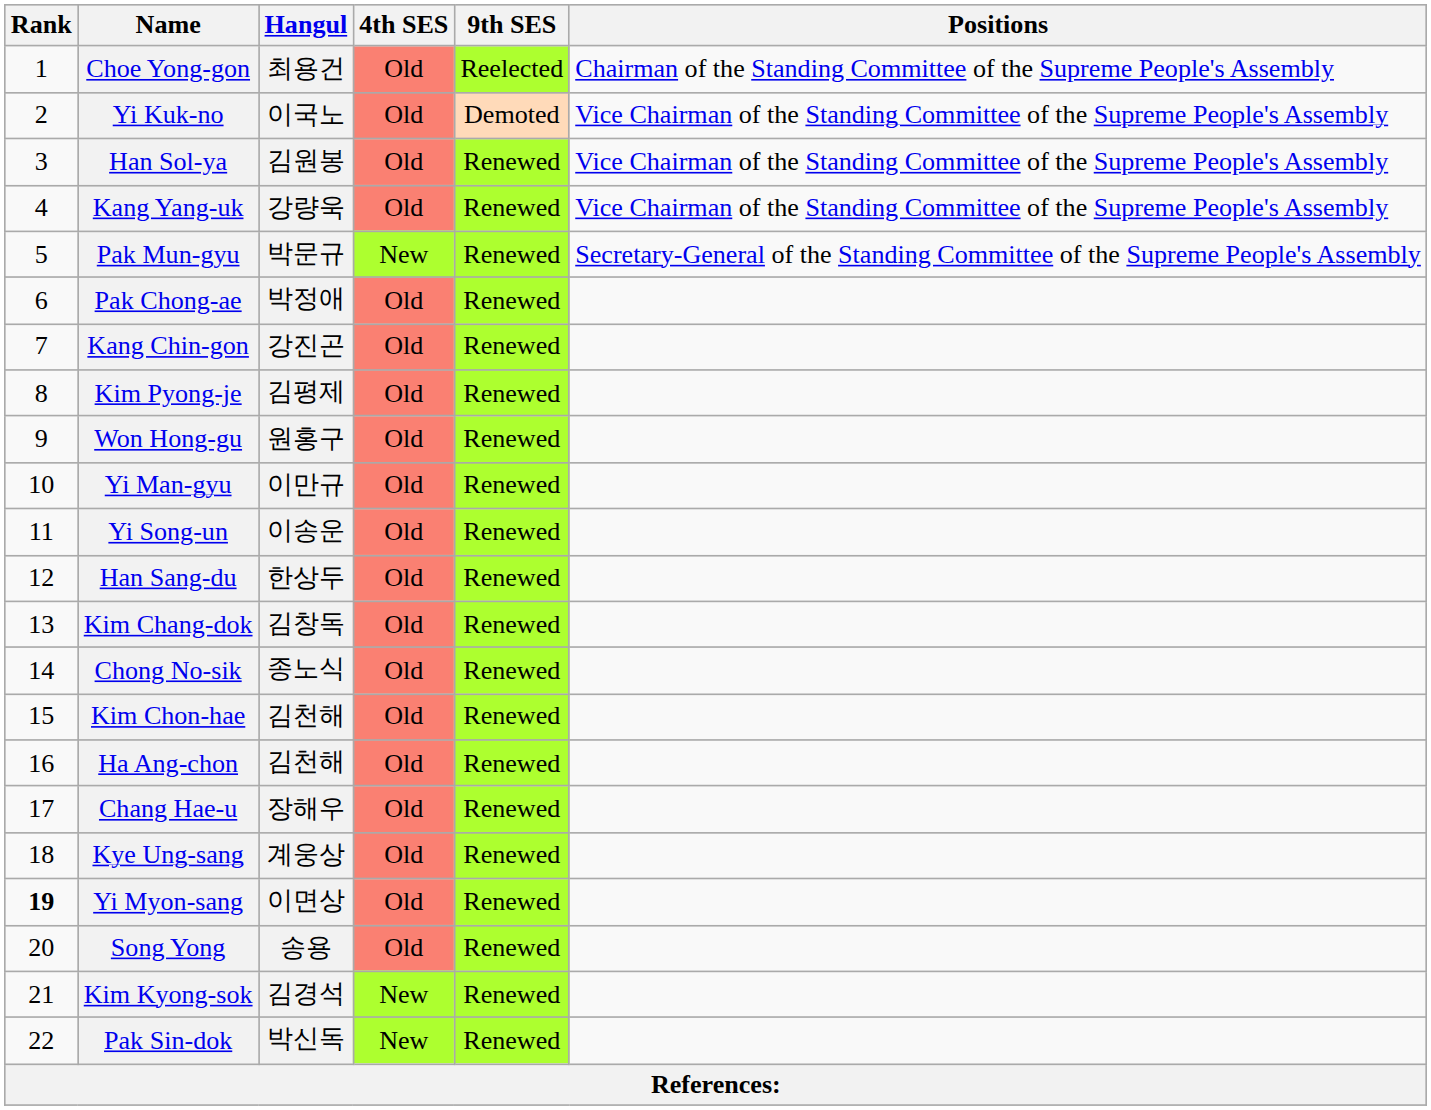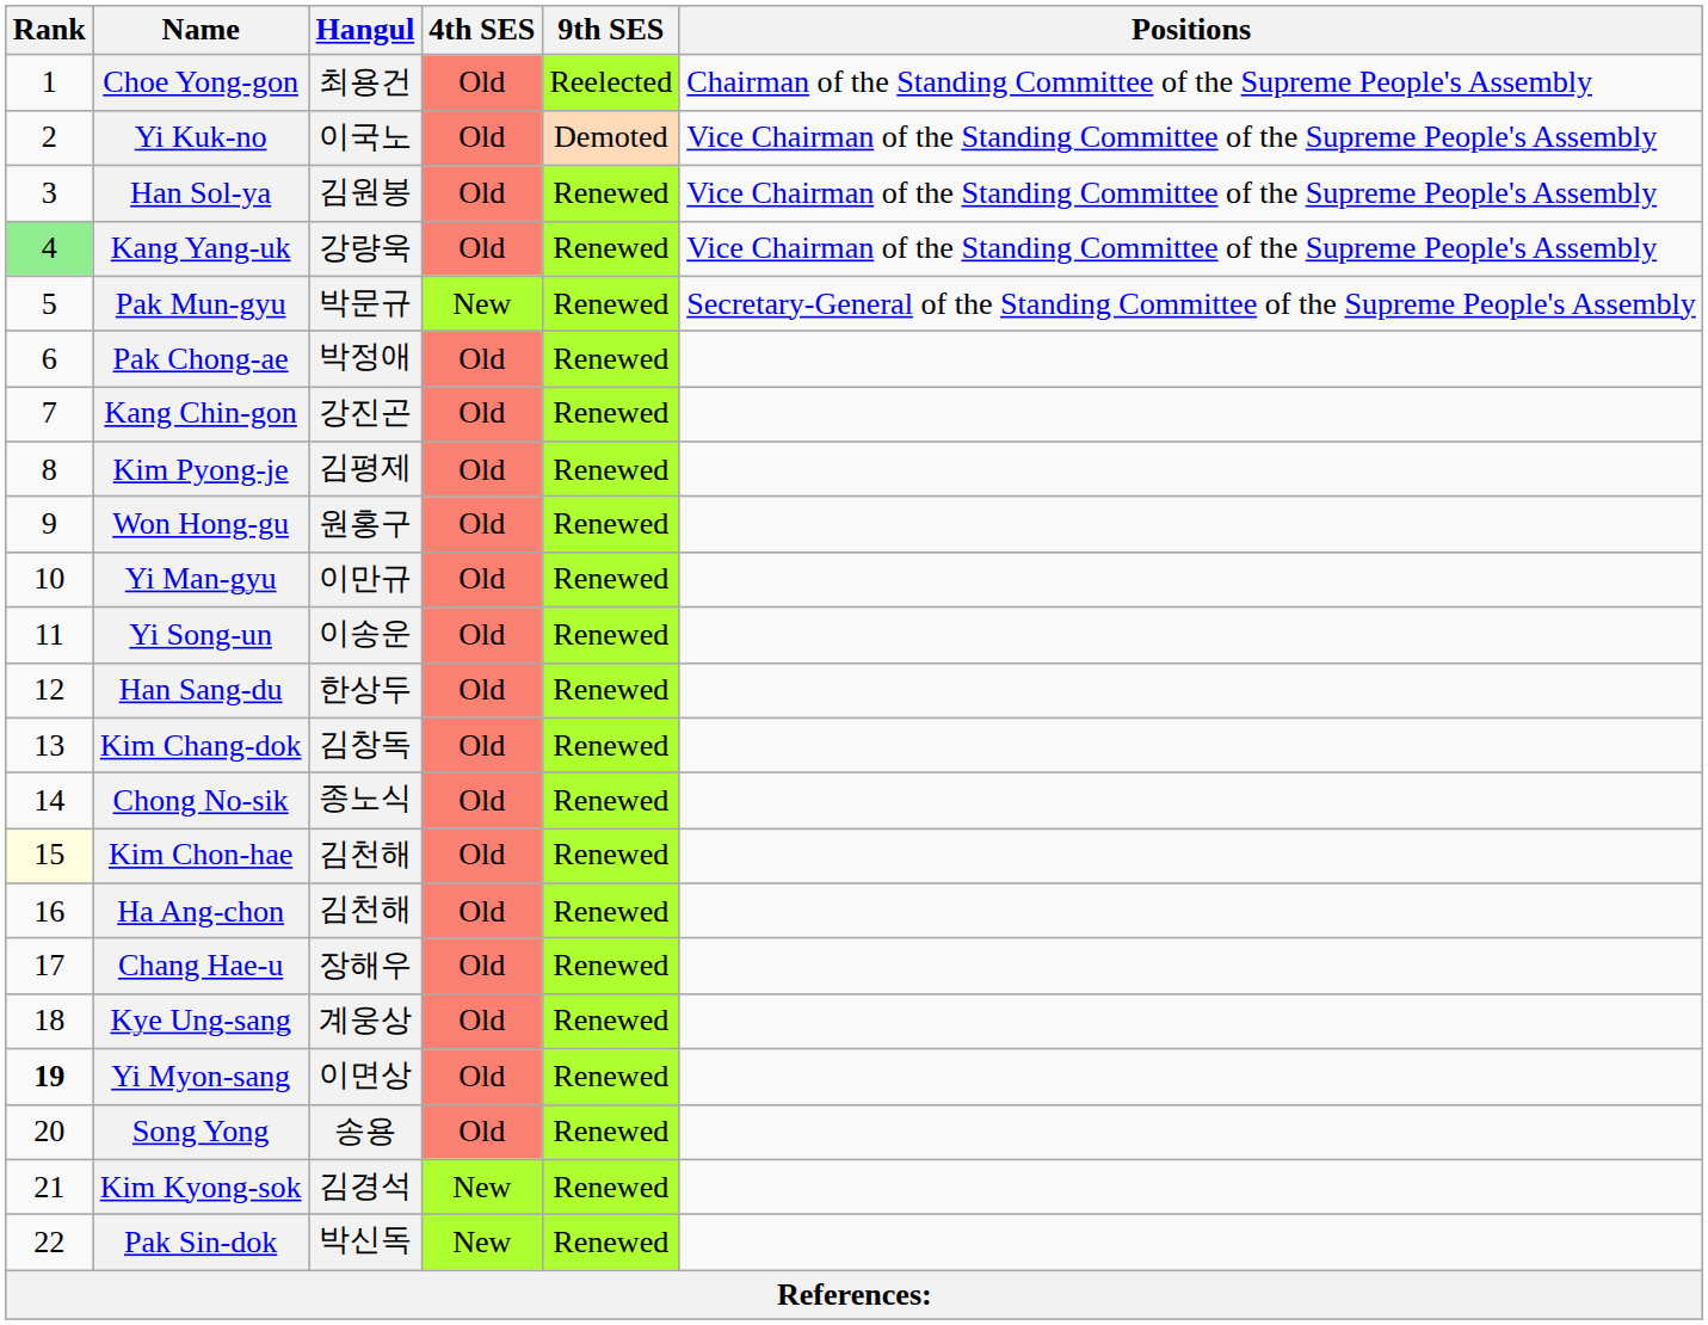Kang Yang-uk | Rank: no background -> lightgreen background
Kim Chon-hae | Rank: no background -> lightyellow background
